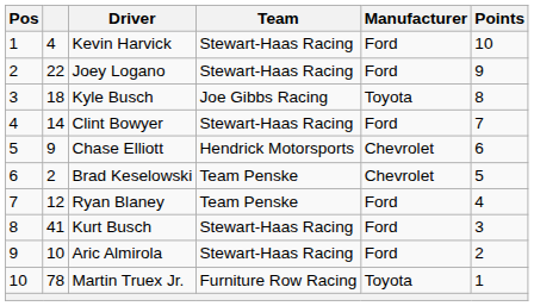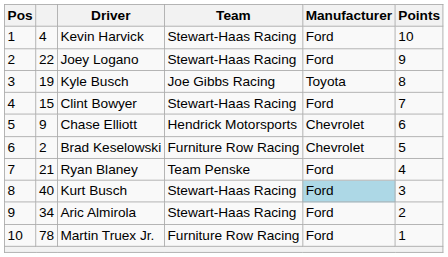Kyle Busch | column 2: 18 -> 19
Clint Bowyer | column 2: 14 -> 15
Brad Keselowski | Team: Team Penske -> Furniture Row Racing
Ryan Blaney | column 2: 12 -> 21
Kurt Busch | column 2: 41 -> 40
Kurt Busch | Manufacturer: no background -> lightblue background
Aric Almirola | column 2: 10 -> 34
Martin Truex Jr. | Manufacturer: Toyota -> Ford
